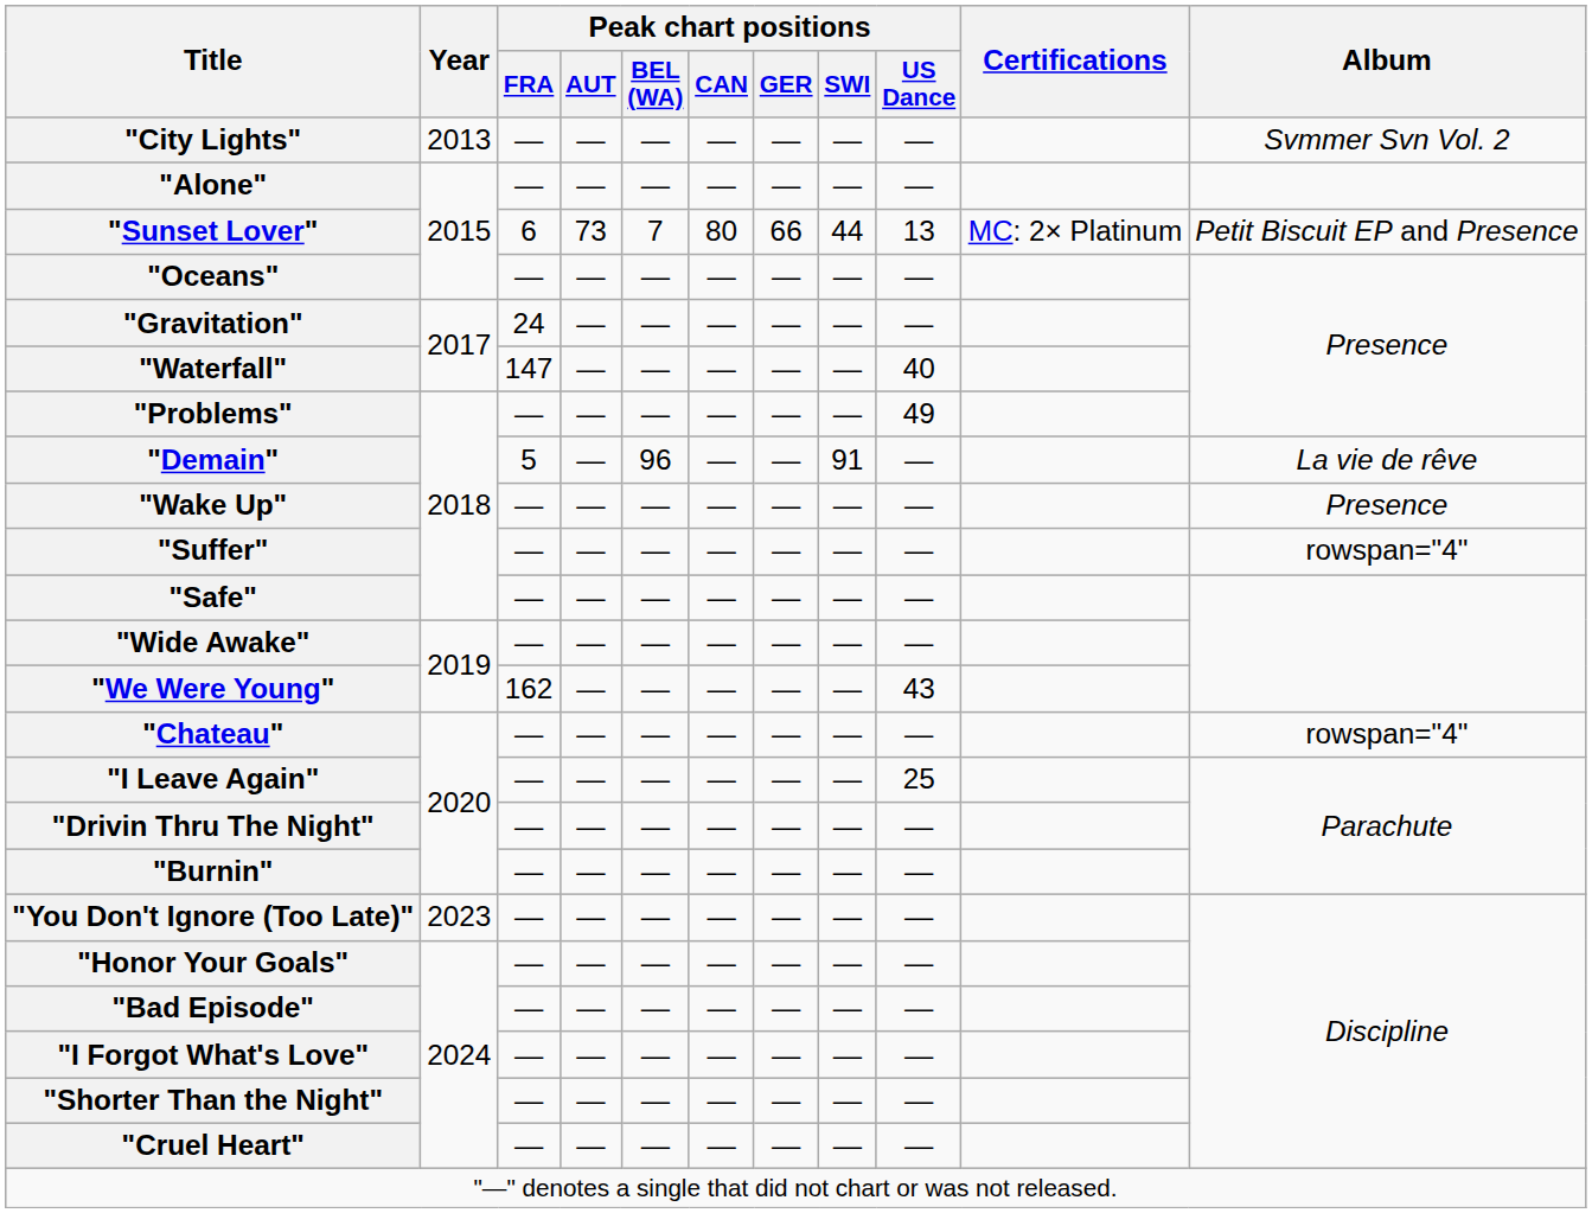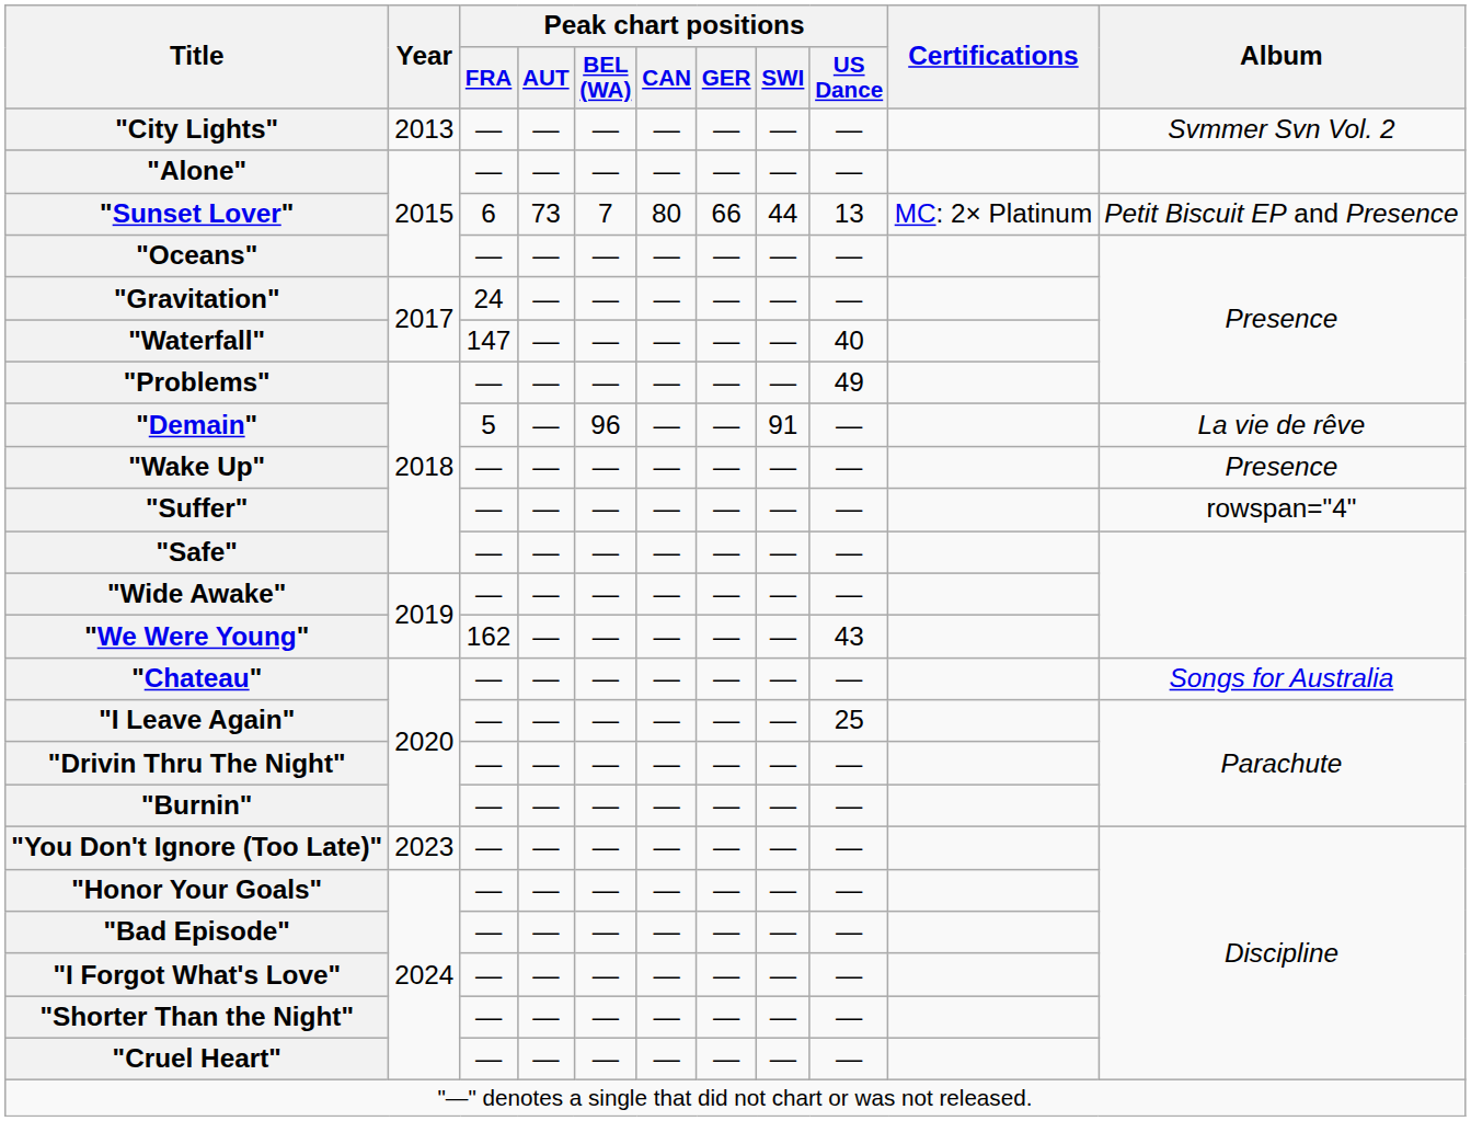"Chateau" | Album: rowspan="4" -> Songs for Australia
